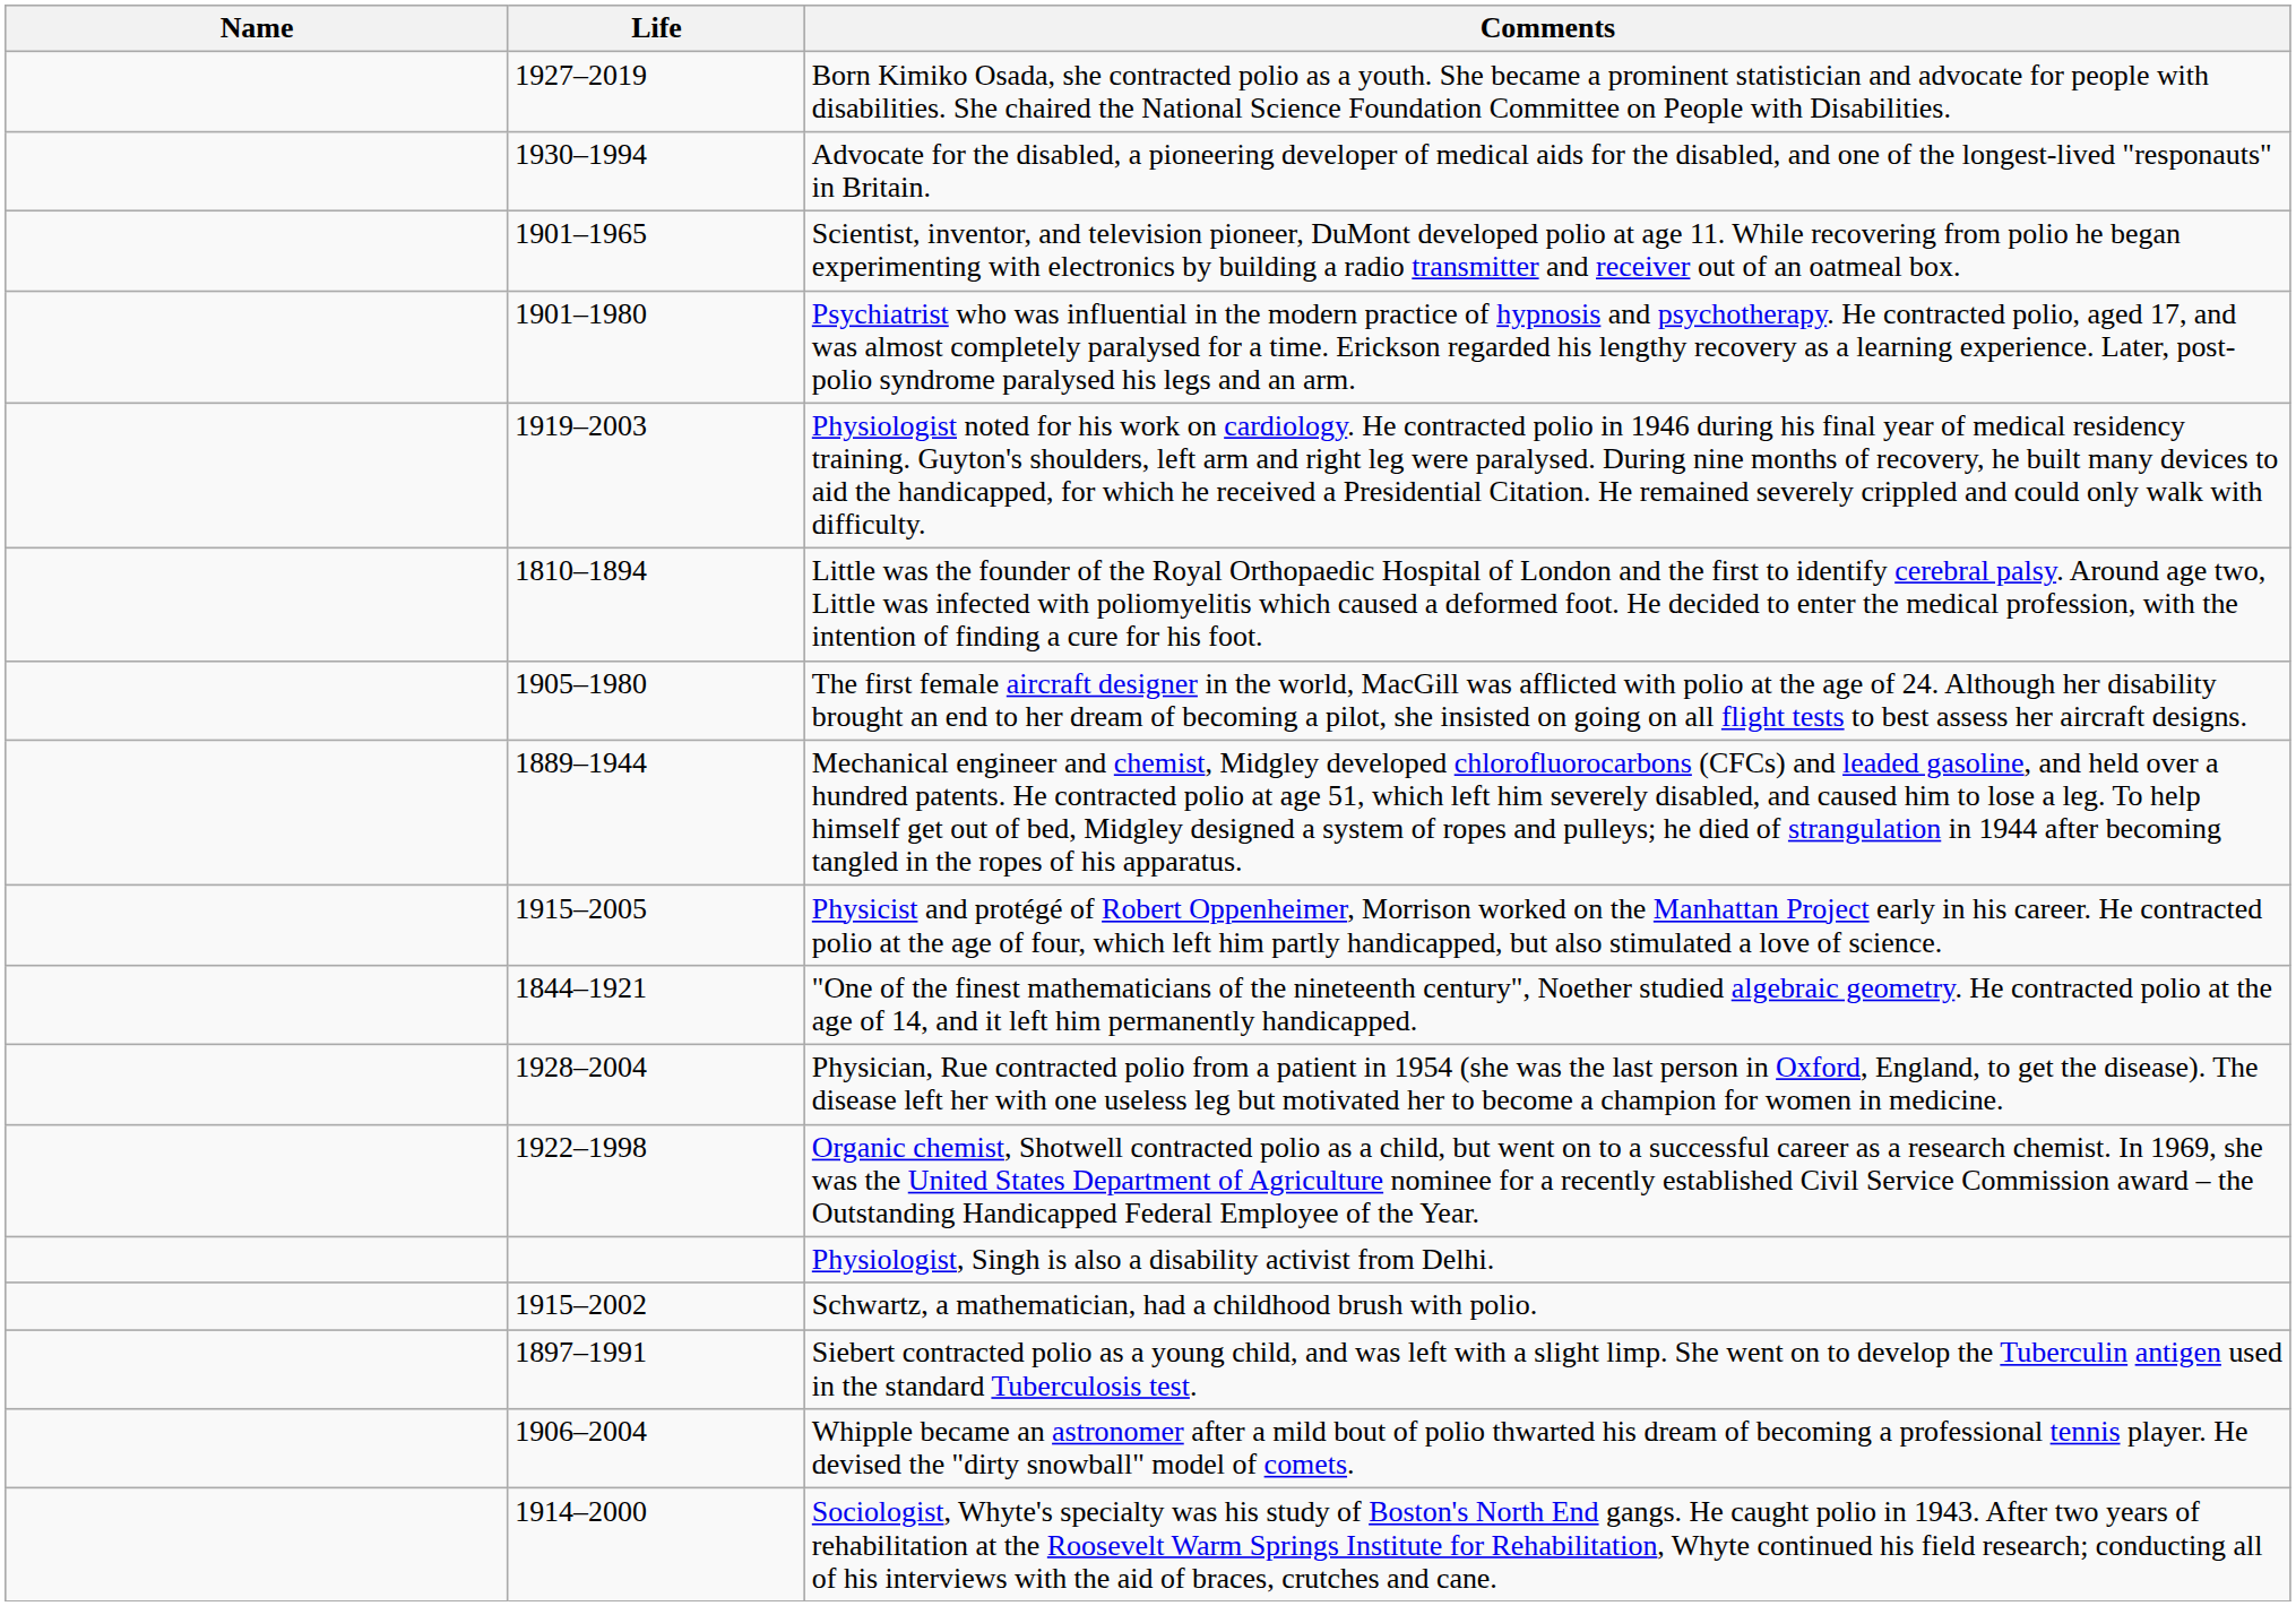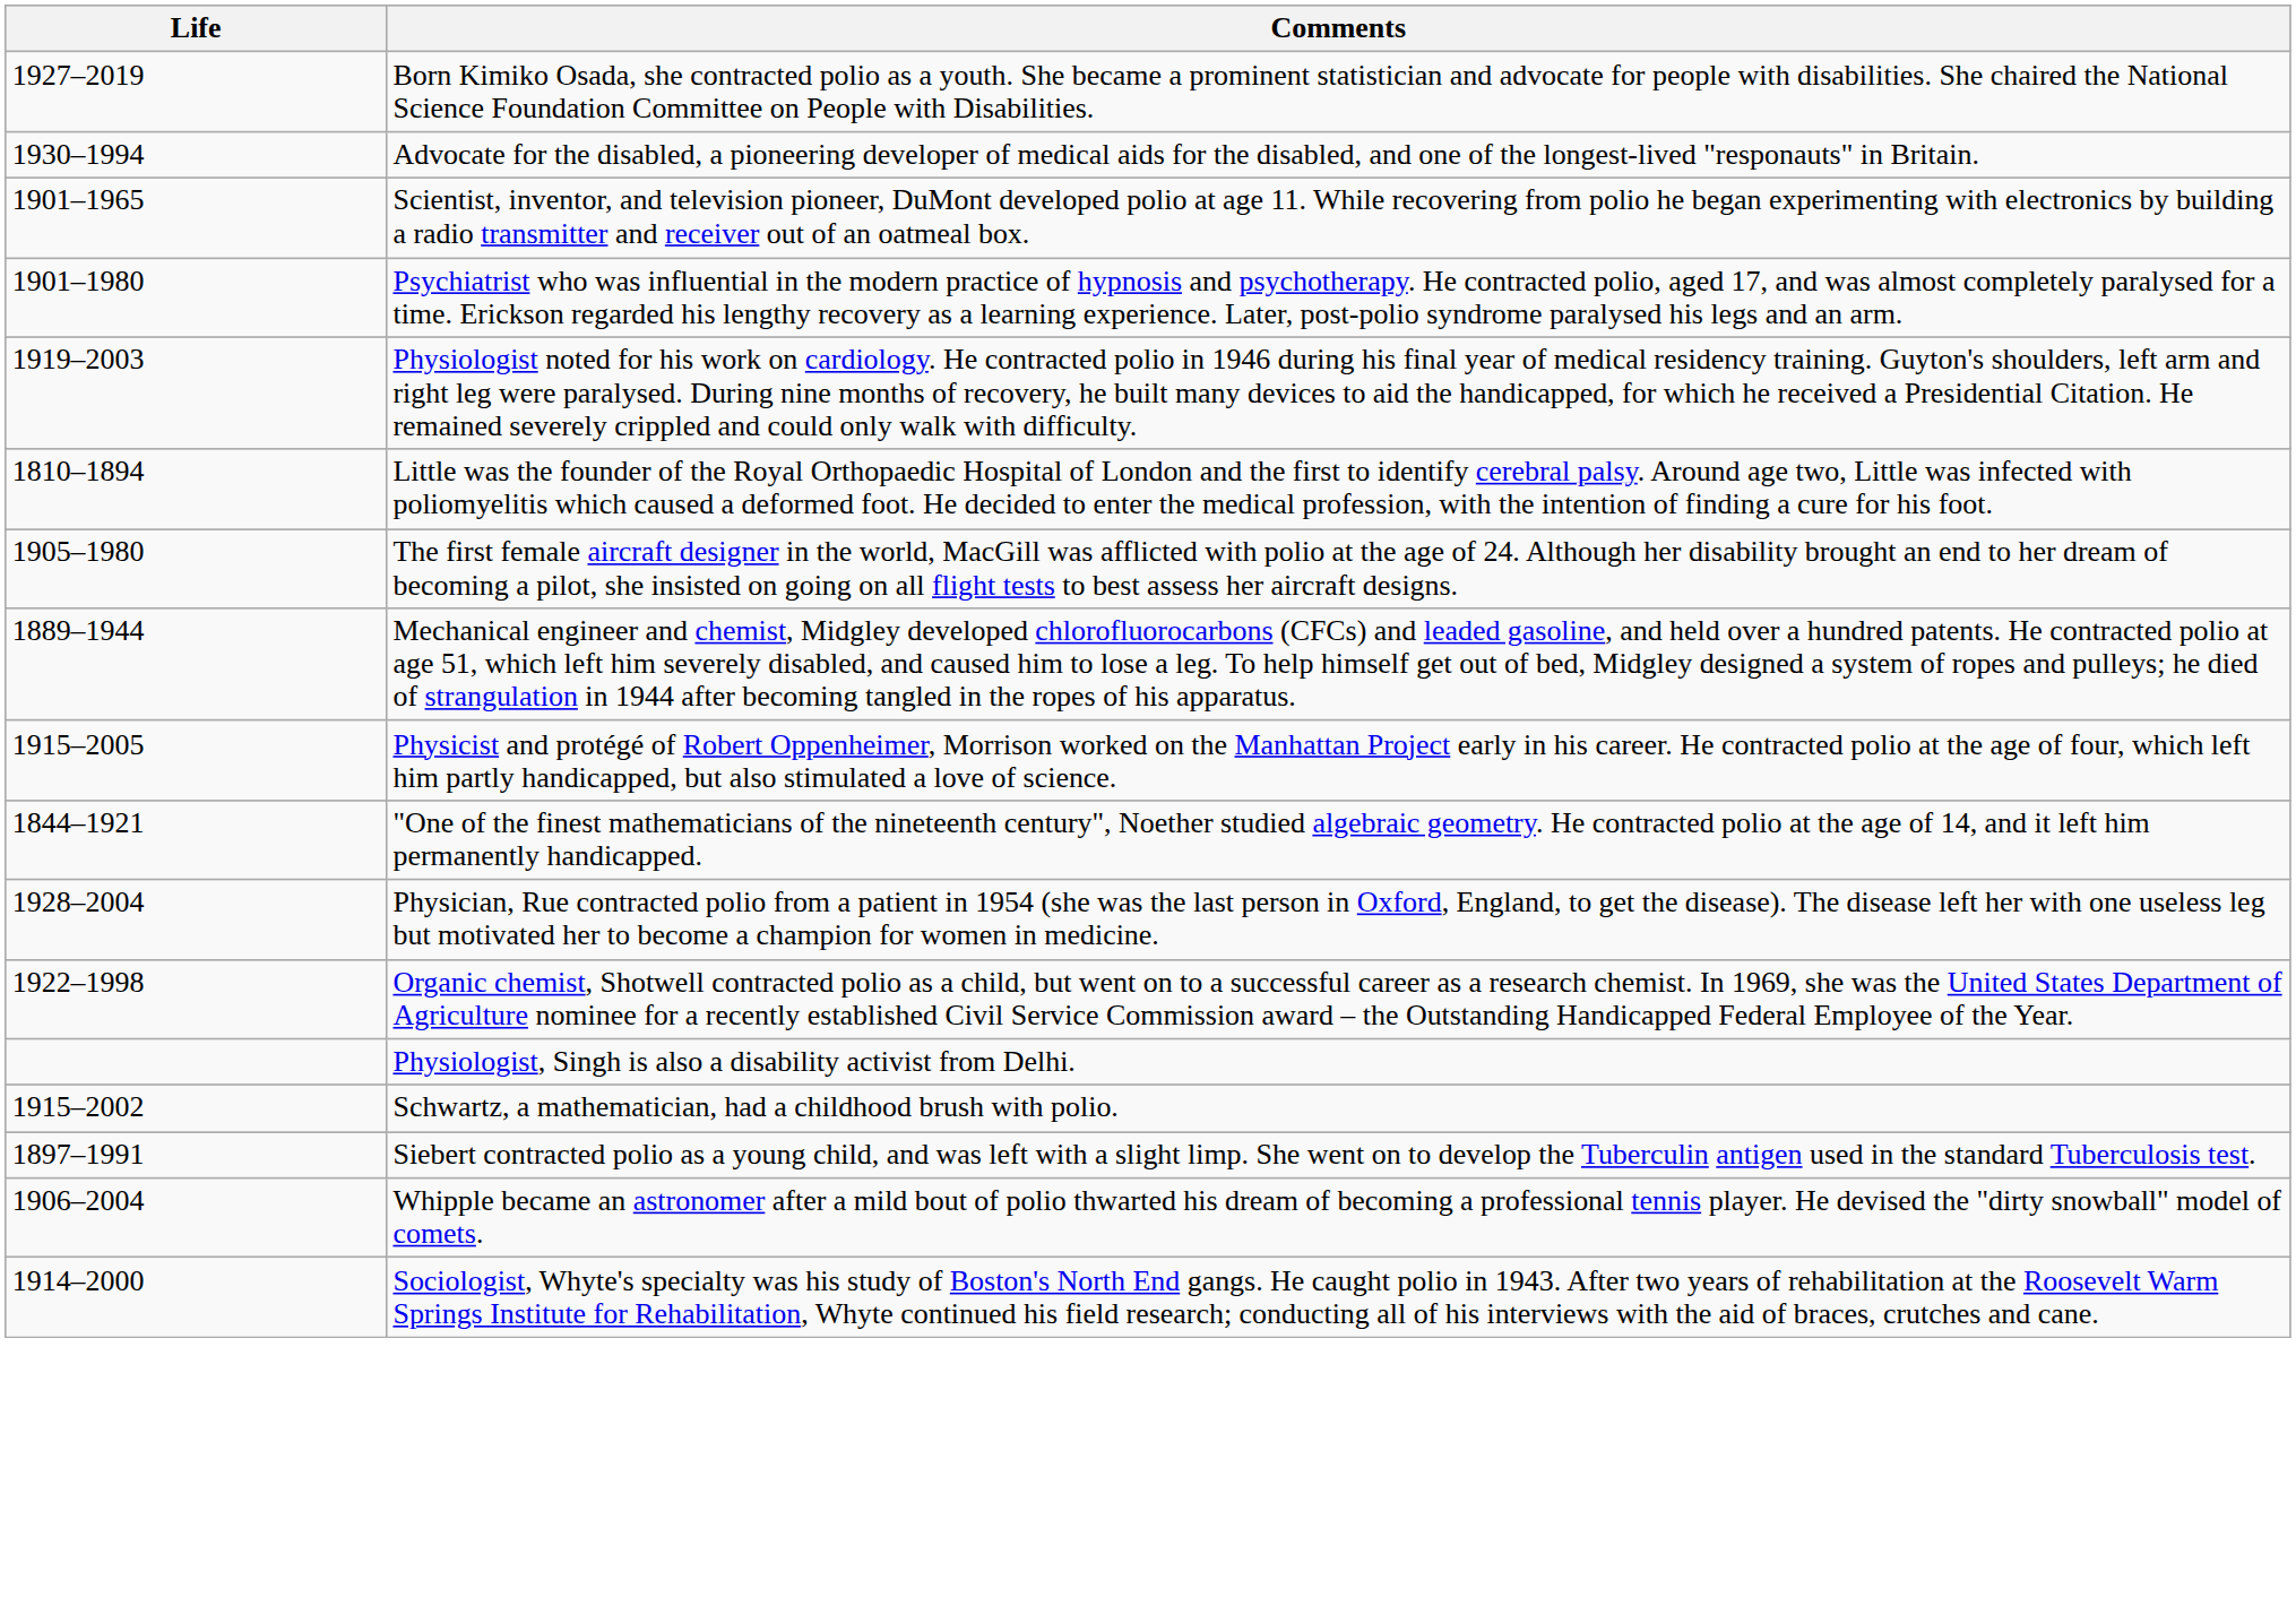- column: Name
